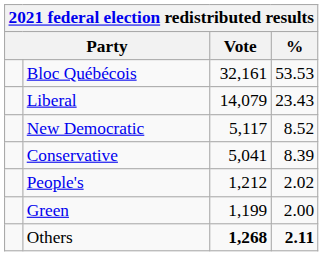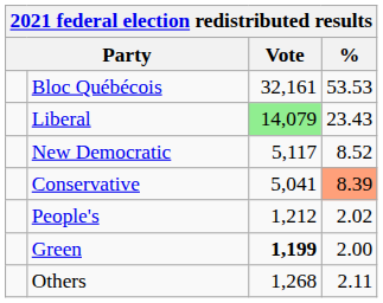Liberal | Vote: no background -> lightgreen background
Conservative | %: no background -> lightsalmon background
Green | Vote: normal -> bold
Others | Vote: bold -> normal
Others | %: bold -> normal
